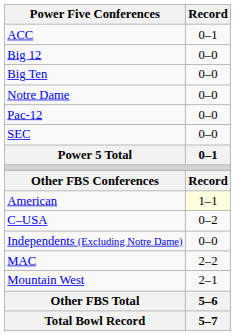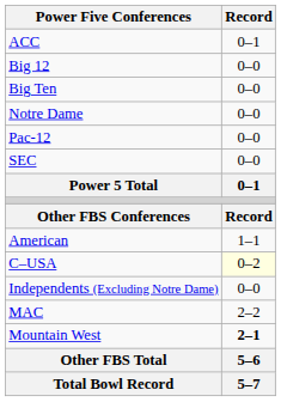American | Record: lightyellow background -> no background
C–USA | Record: no background -> lightyellow background
Mountain West | Record: normal -> bold
